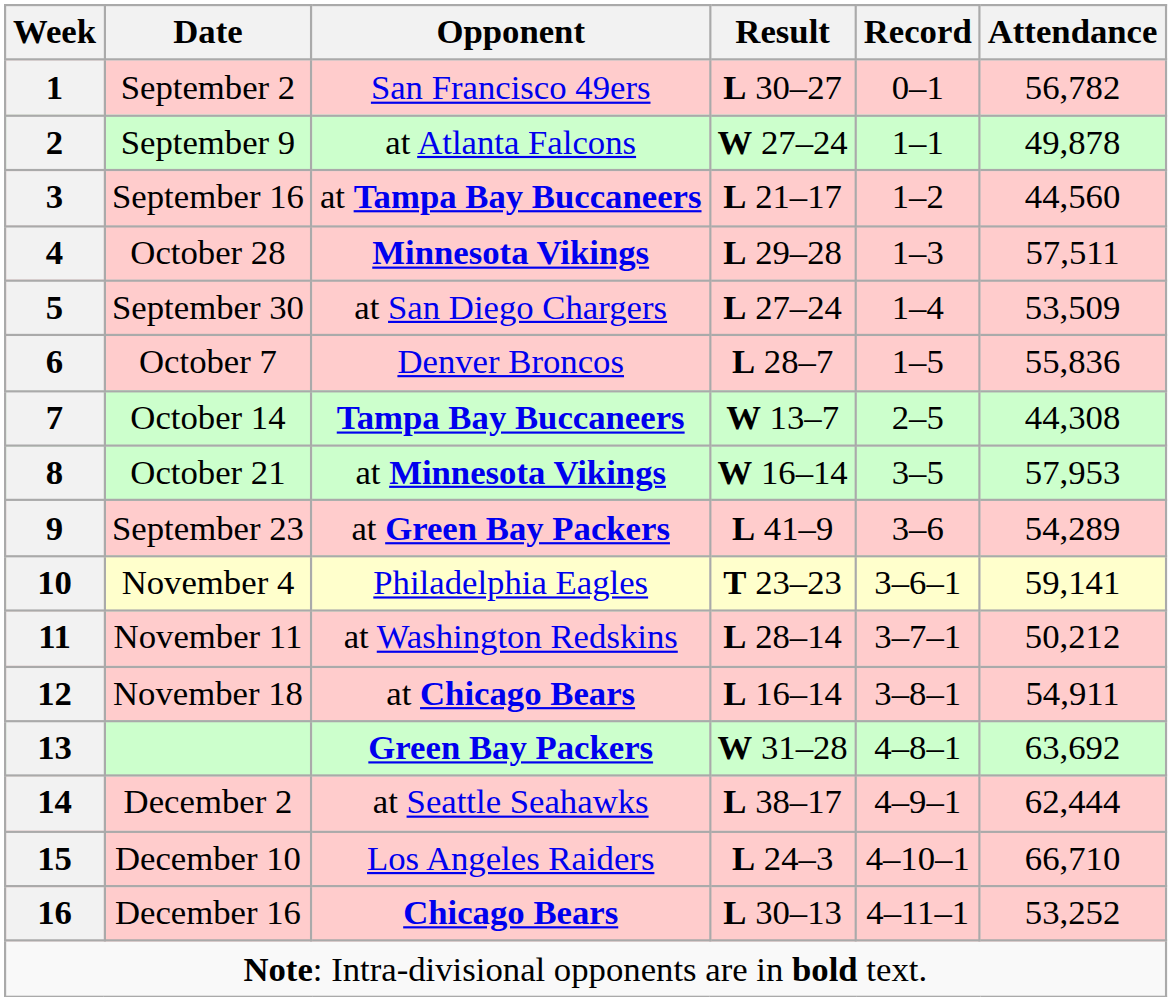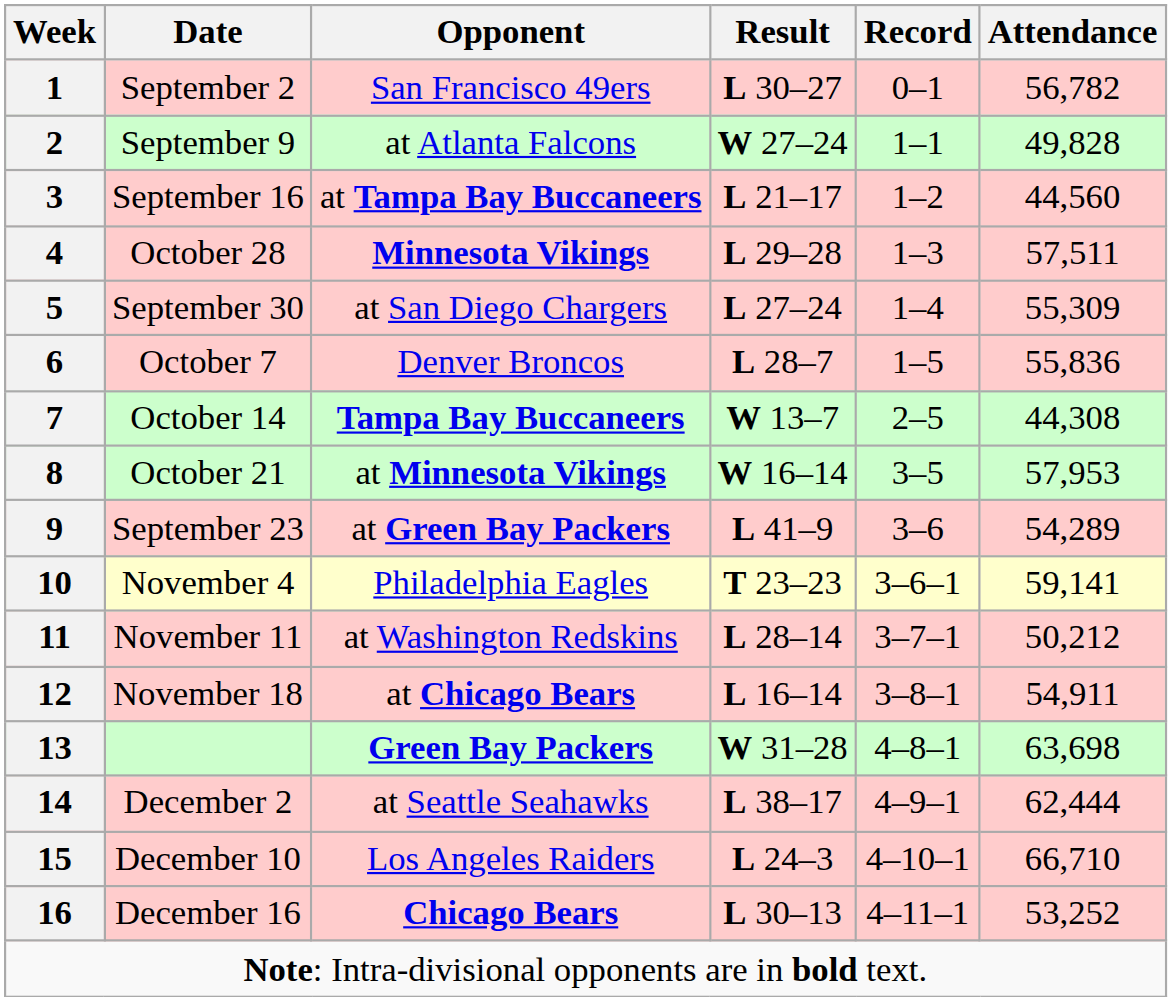2 | Attendance: 49,878 -> 49,828
5 | Attendance: 53,509 -> 55,309
13 | Attendance: 63,692 -> 63,698
